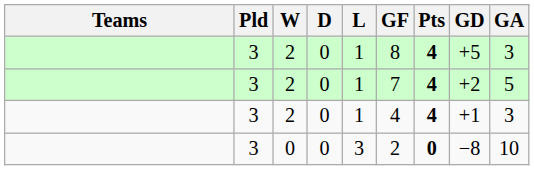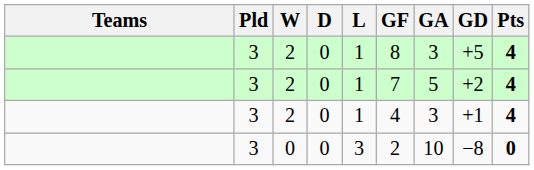columns swapped: GA <-> Pts
